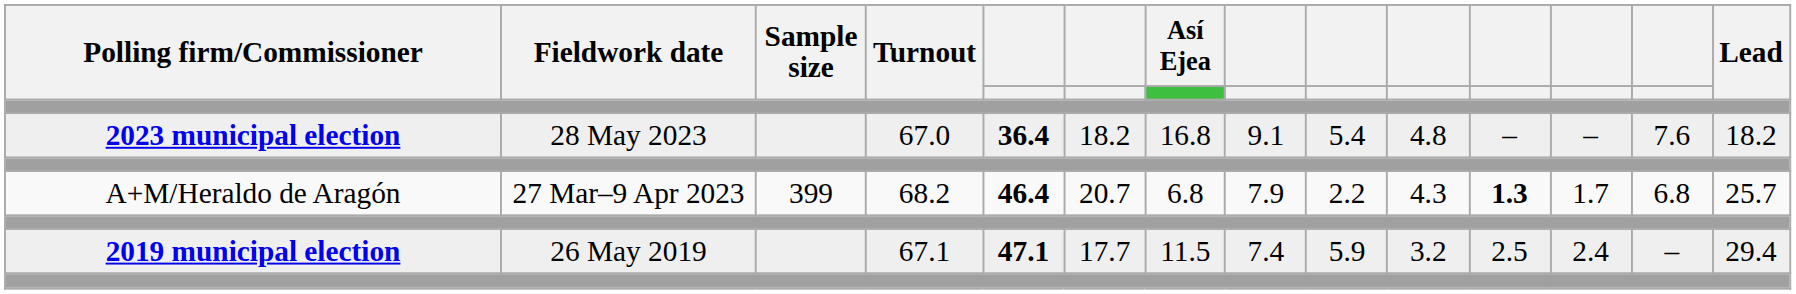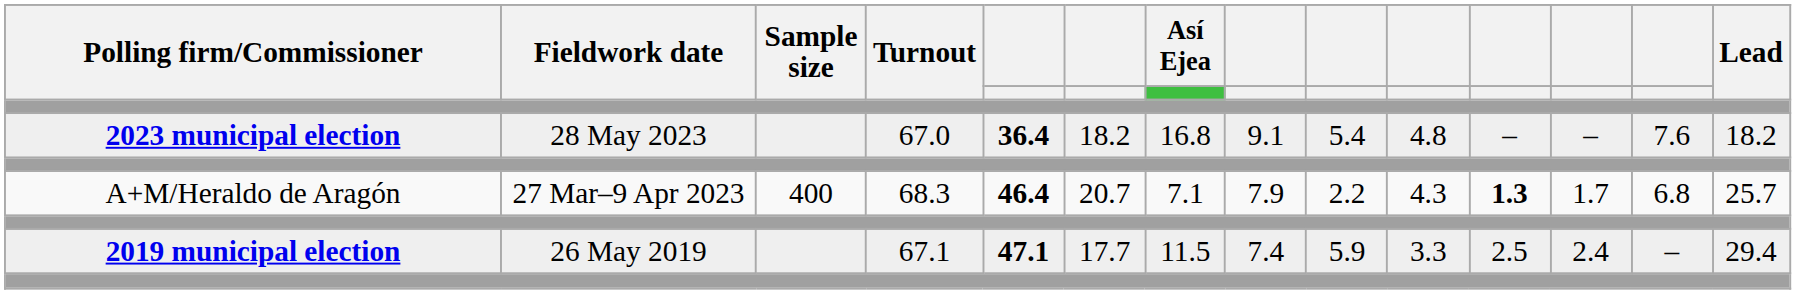A+M/Heraldo de Aragón | Sample size: 399 -> 400
A+M/Heraldo de Aragón | Turnout: 68.2 -> 68.3
A+M/Heraldo de Aragón | Así Ejea: 6.8 -> 7.1
2019 municipal election | column 10: 3.2 -> 3.3
